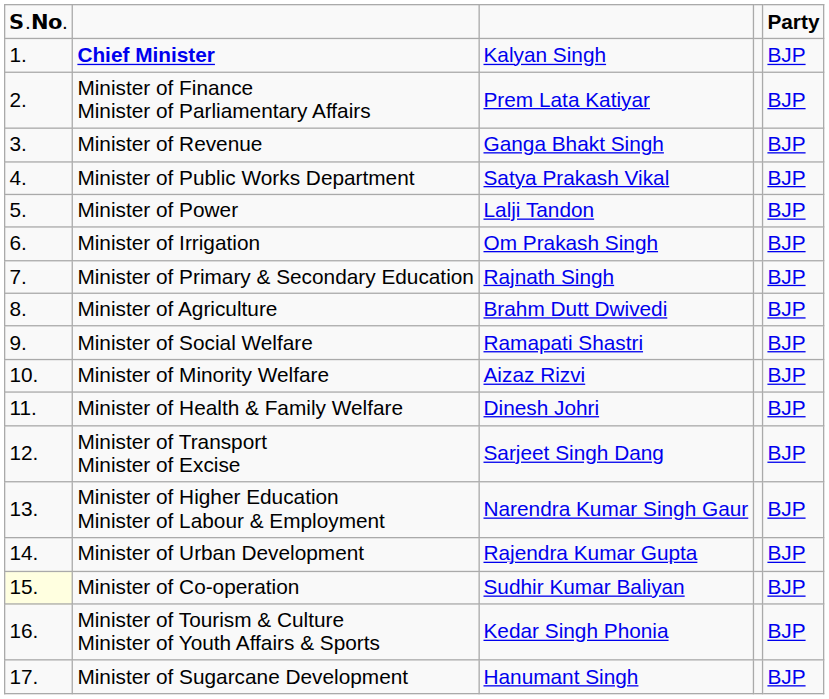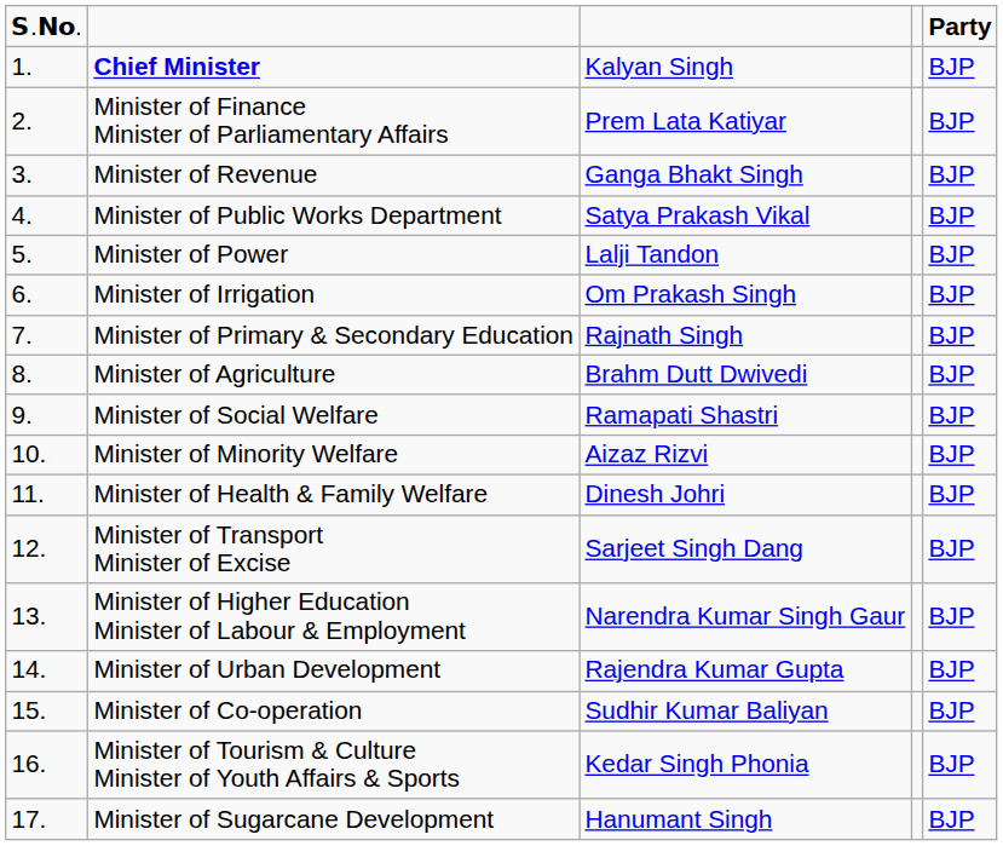Minister of Co-operation | column 1: lightyellow background -> no background
